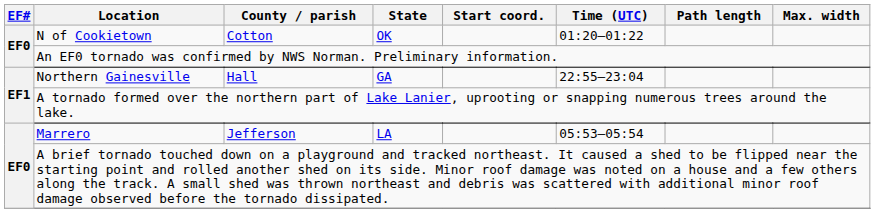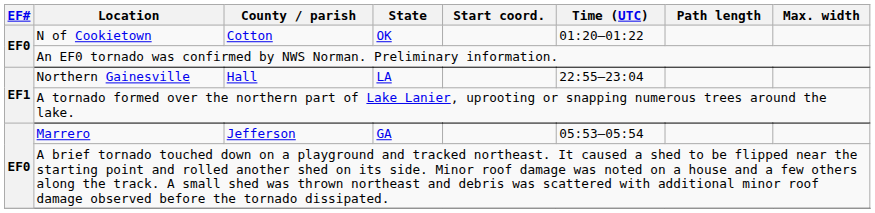Northern Gainesville | State: GA -> LA
Marrero | State: LA -> GA
